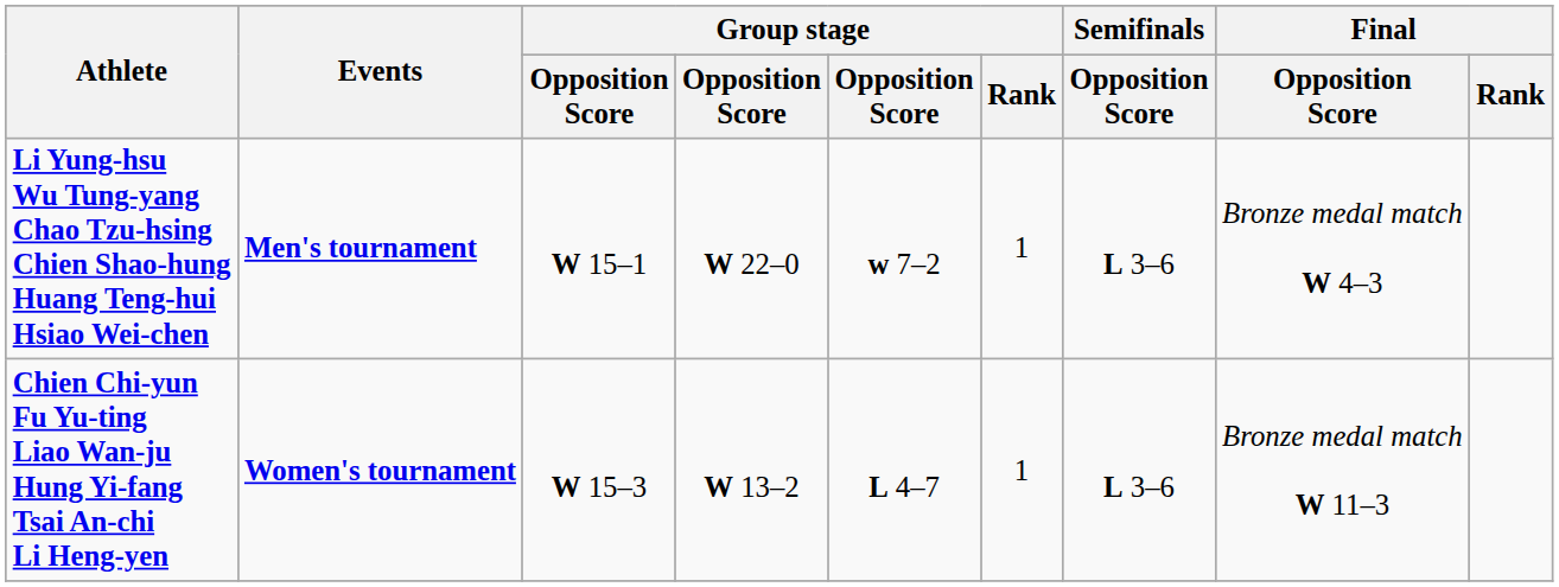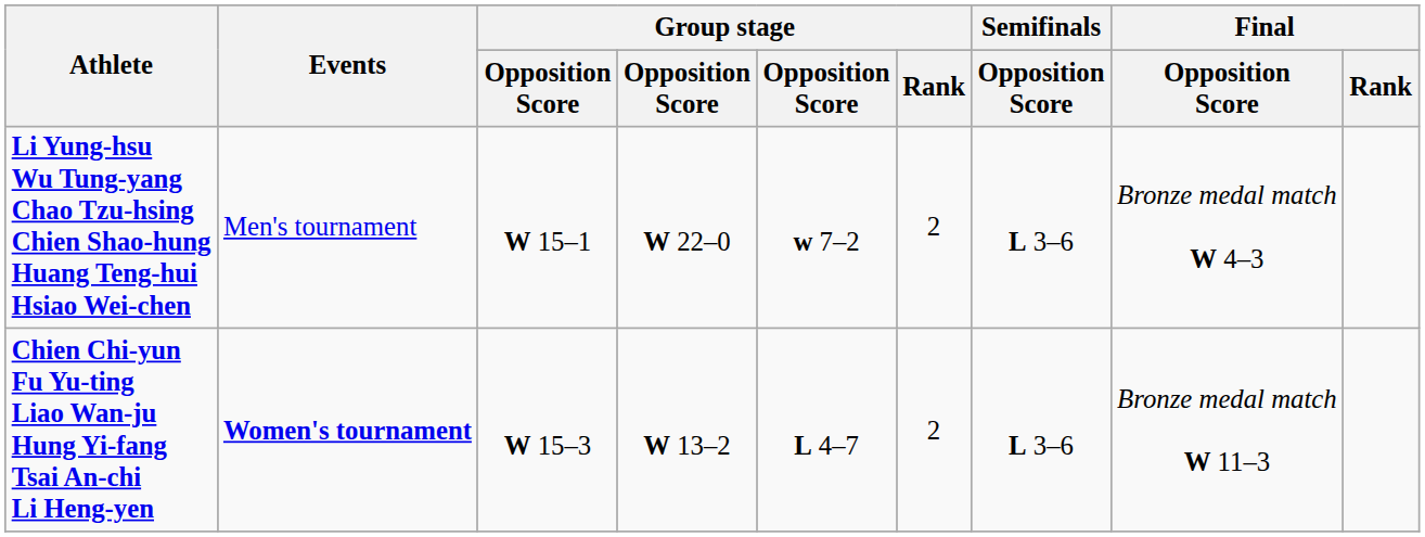row 3 | Events: bold -> normal
row 3 | Group stage / Rank: 1 -> 2
row 4 | Group stage / Rank: 1 -> 2
